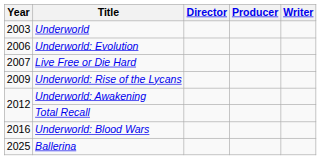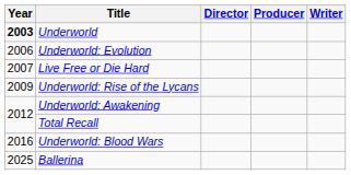Underworld | Year: normal -> bold
